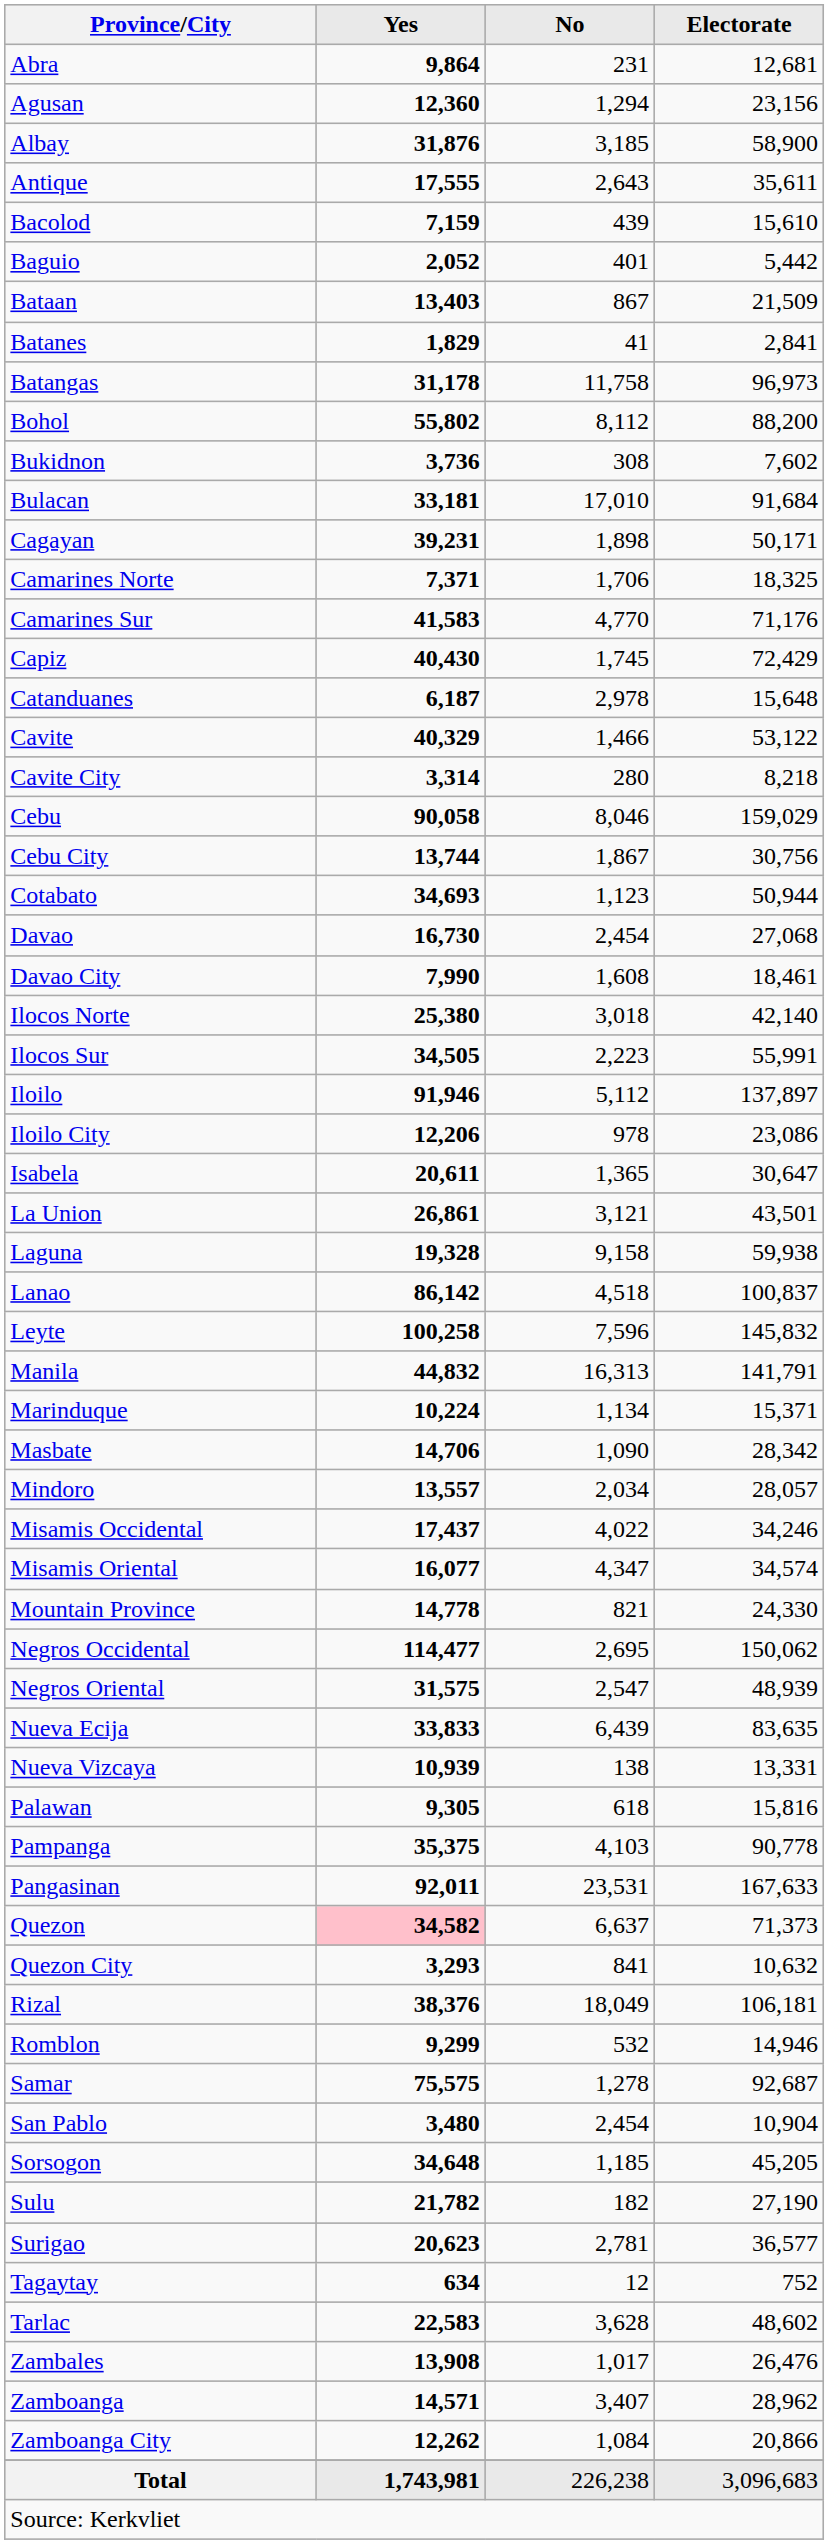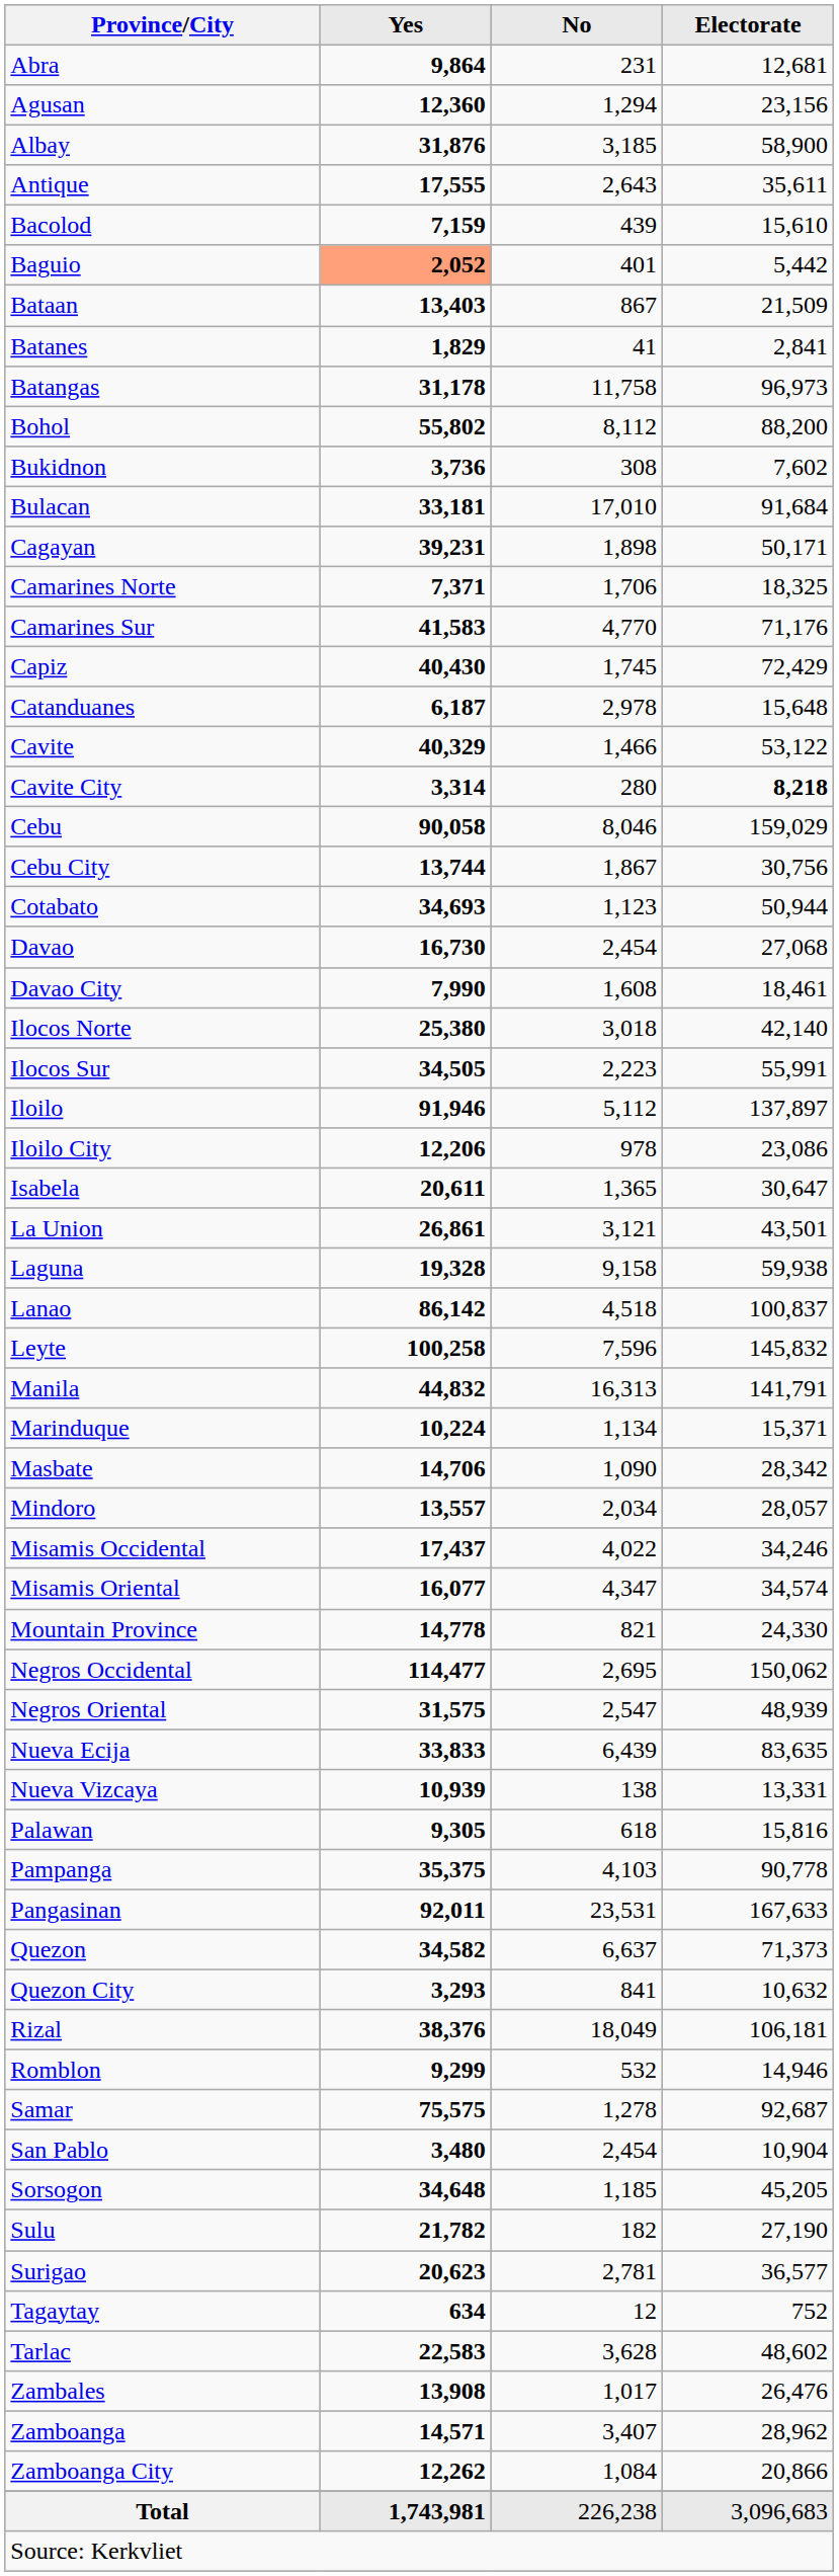Baguio | Yes: no background -> lightsalmon background
Cavite City | Electorate: normal -> bold
Quezon | Yes: pink background -> no background
